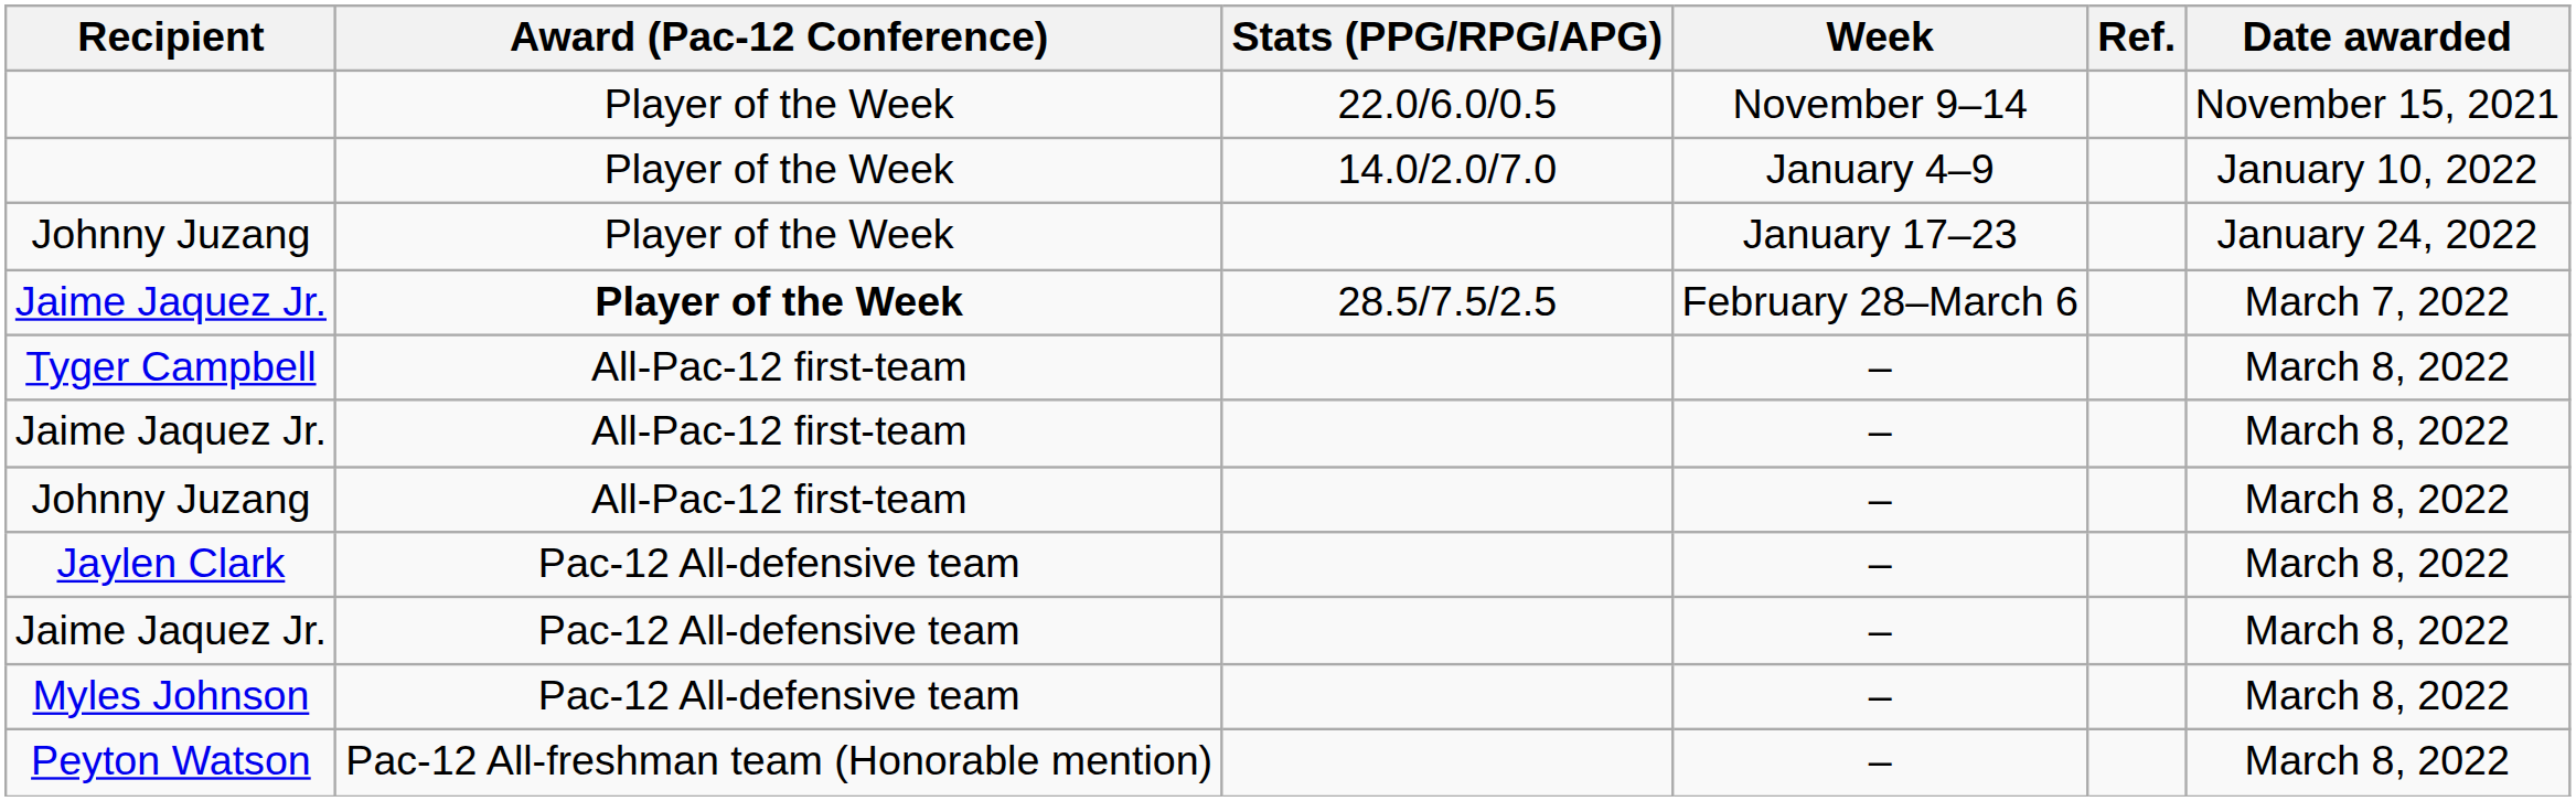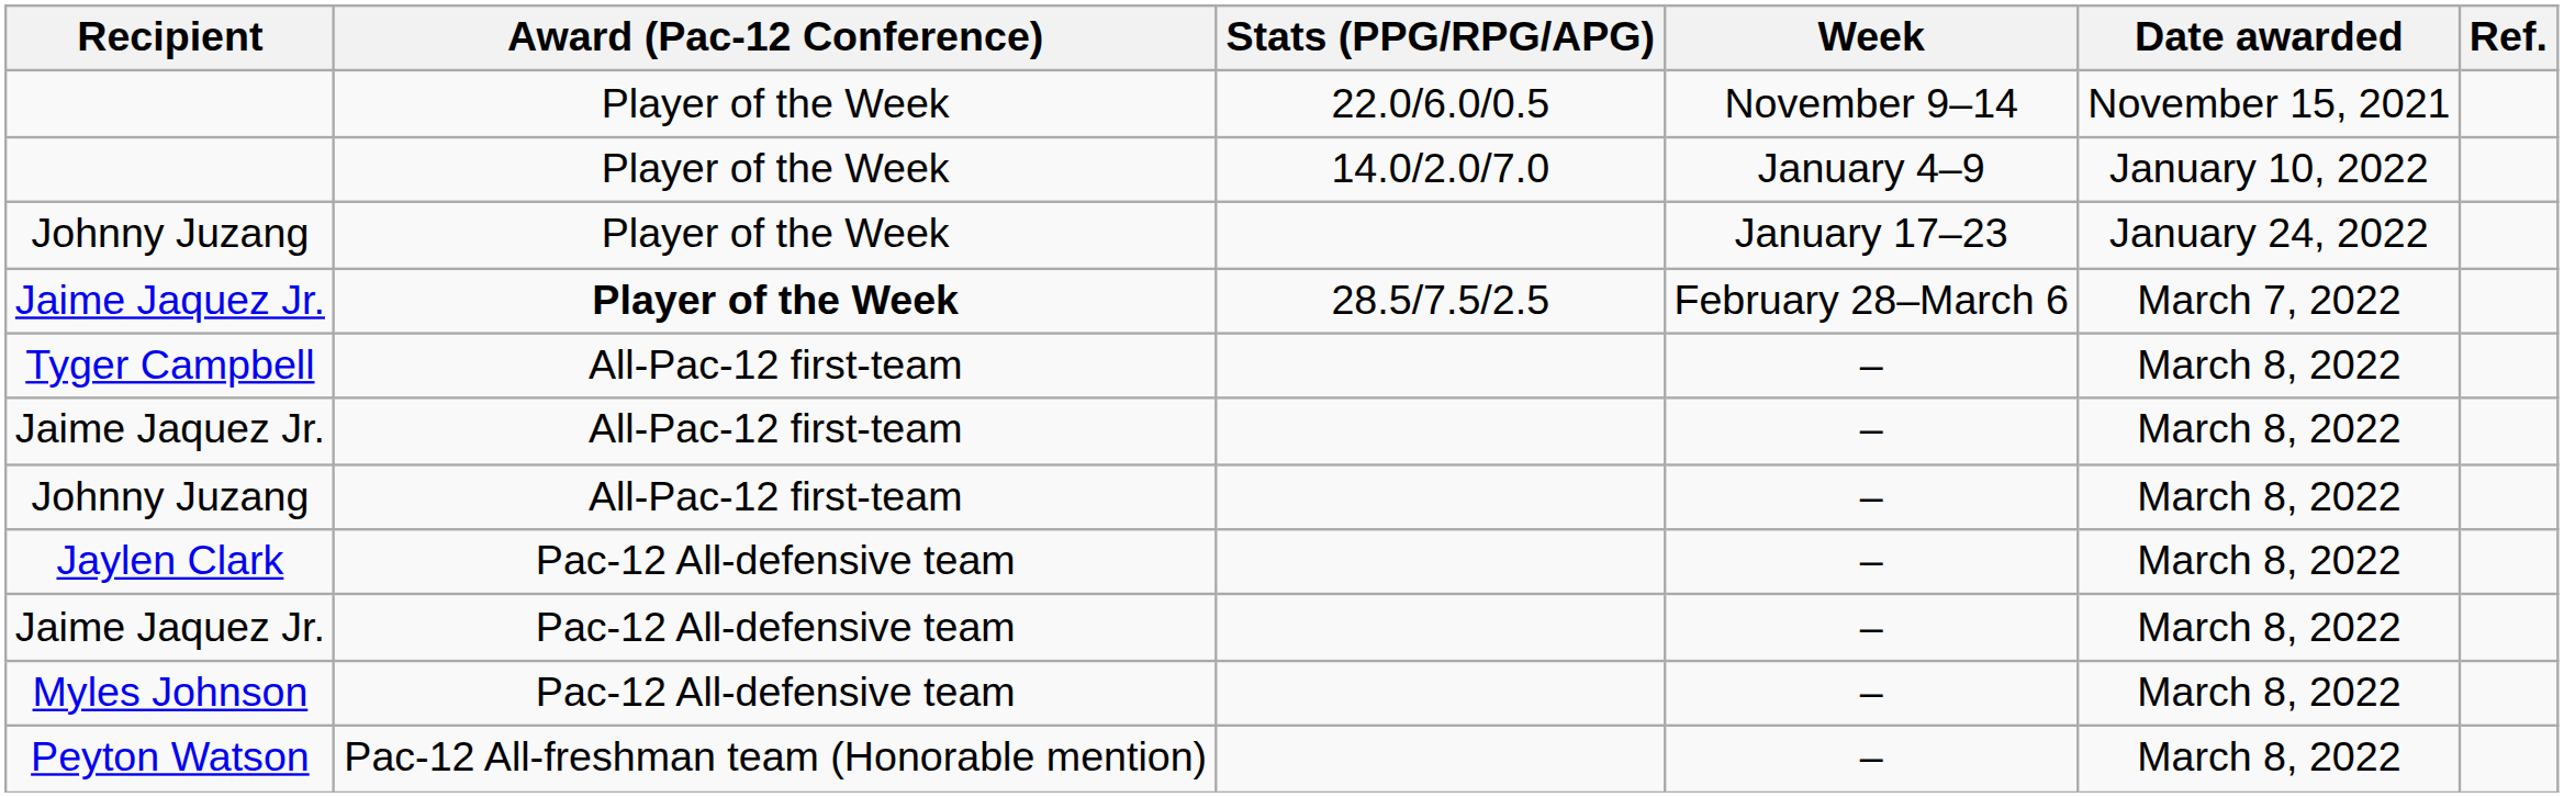columns swapped: Date awarded <-> Ref.
